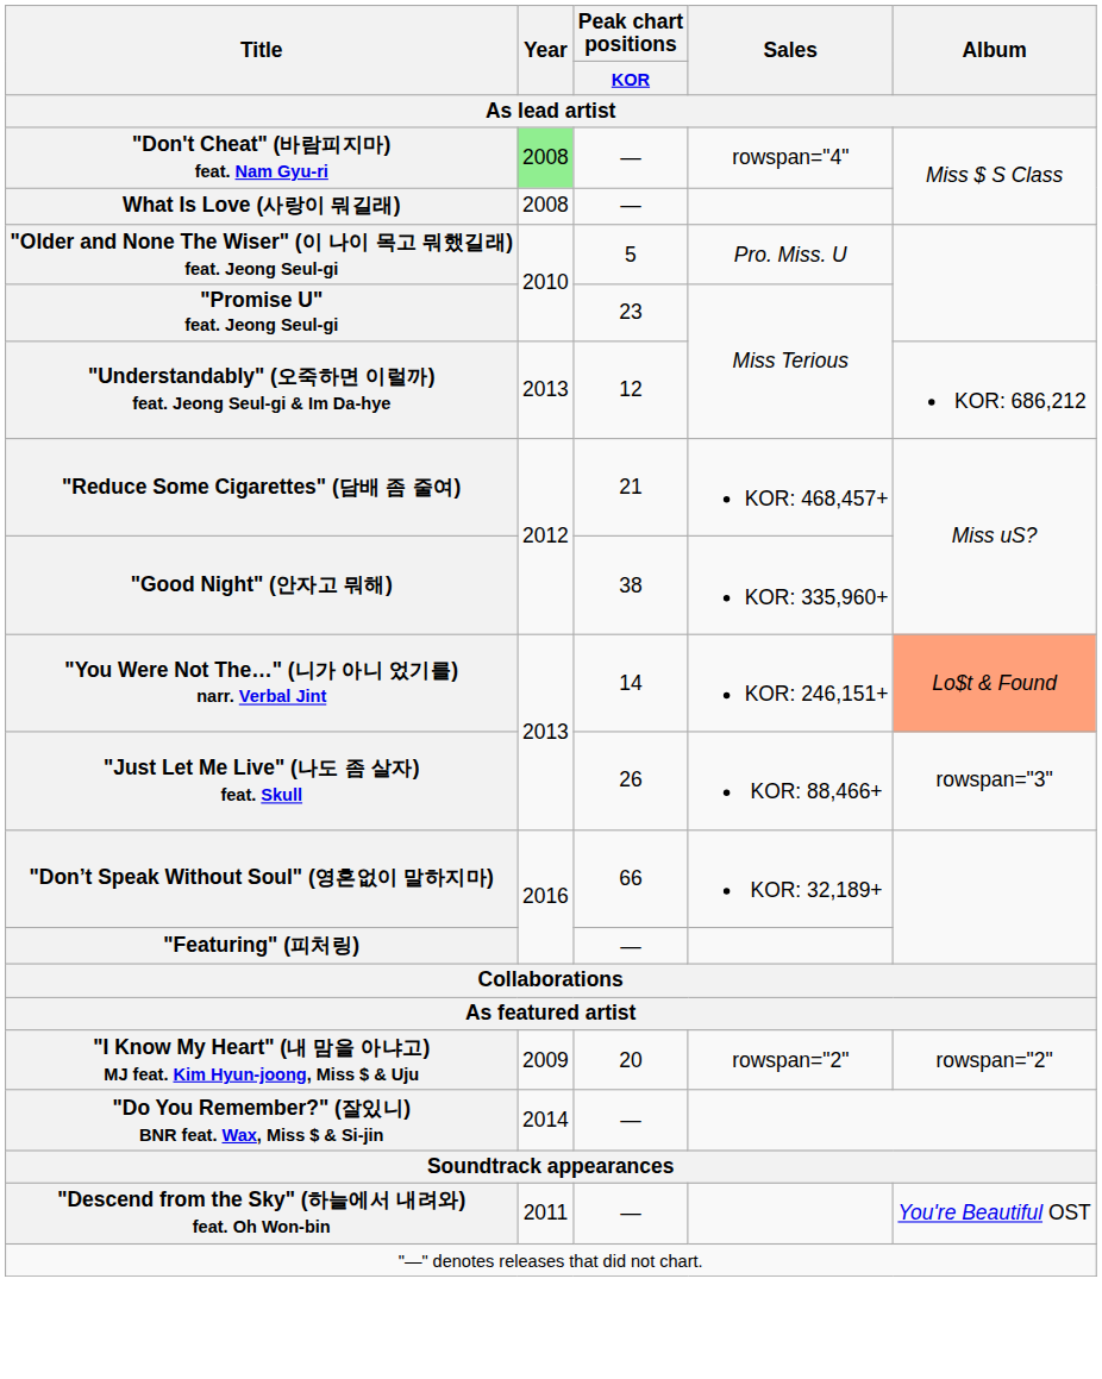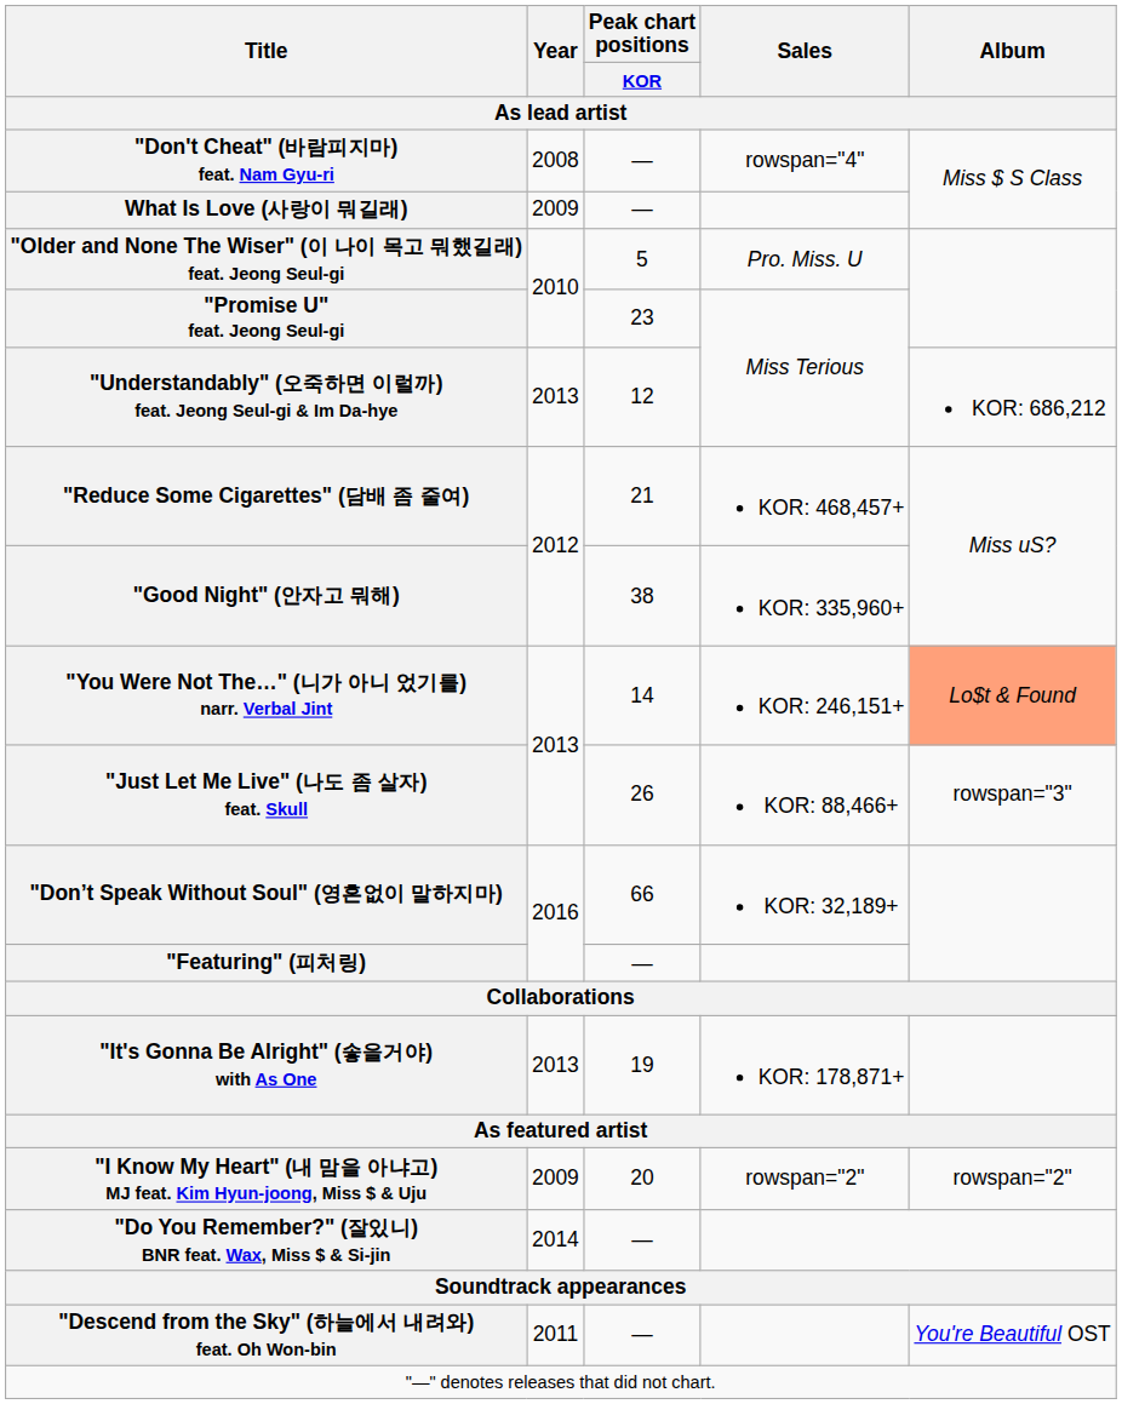"Don't Cheat" (바람피지마) feat. Nam Gyu-ri | Year: lightgreen background -> no background
What Is Love (사랑이 뭐길래) | Year: 2008 -> 2009
+ row: "It's Gonna Be Alright" (솧을거야) with As One | 2013 | 19 | KOR: 178,871+
